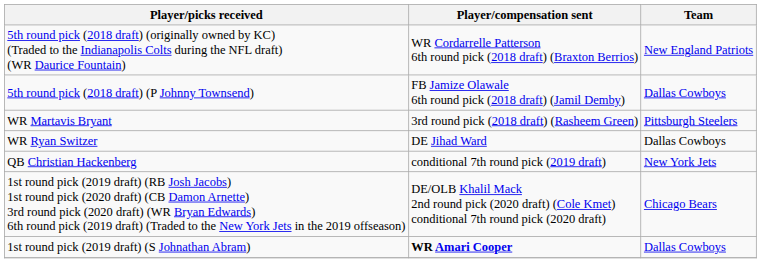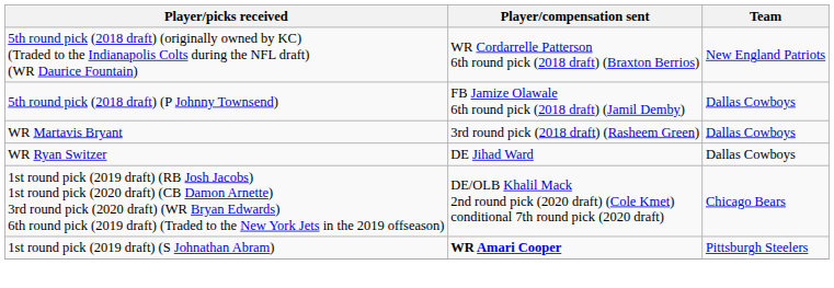WR Martavis Bryant | Team: Pittsburgh Steelers -> Dallas Cowboys
- row: QB Christian Hackenberg | conditional 7th round pick (2019 draft) | New York Jets
1st round pick (2019 draft) (S Johnathan Abram) | Team: Dallas Cowboys -> Pittsburgh Steelers
